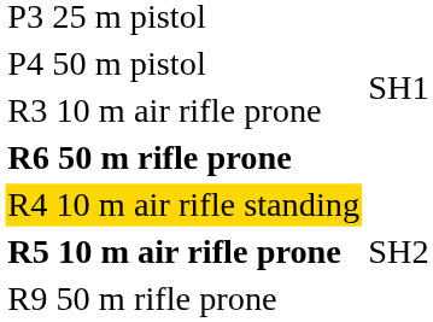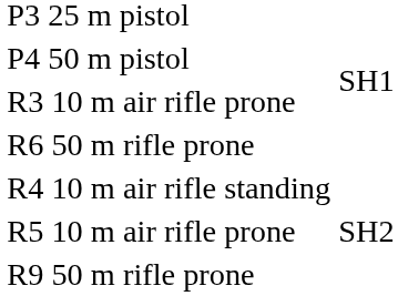R6 50 m rifle prone | column 1: bold -> normal
R4 10 m air rifle standing | column 1: gold background -> no background
R5 10 m air rifle prone | column 1: bold -> normal
